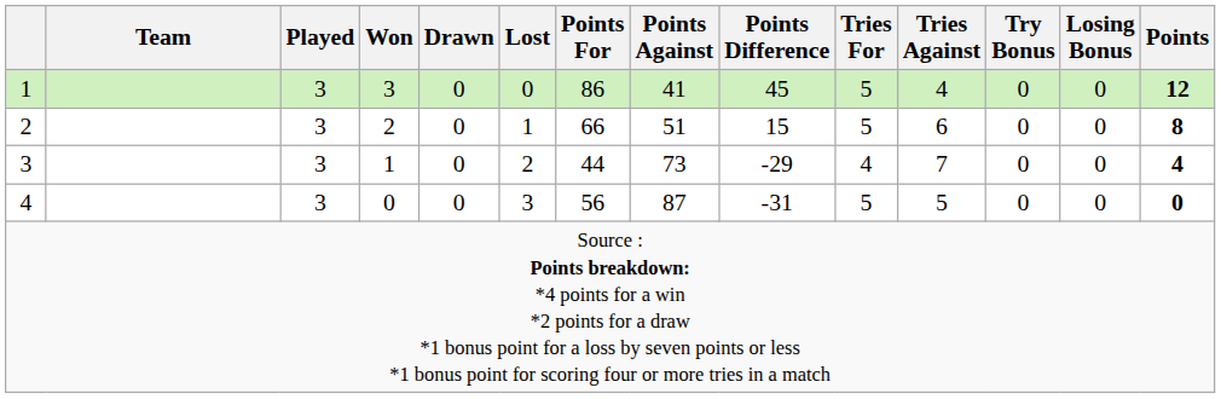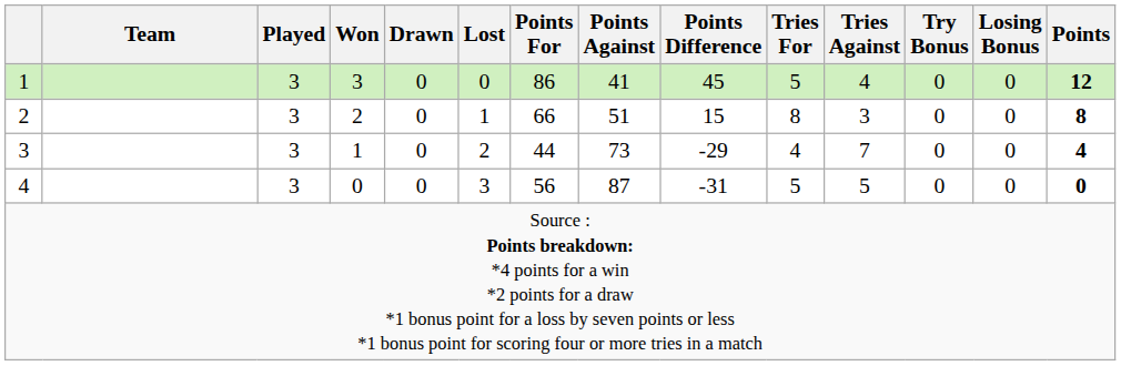row 3 | Tries For: 5 -> 8
row 3 | Tries Against: 6 -> 3
